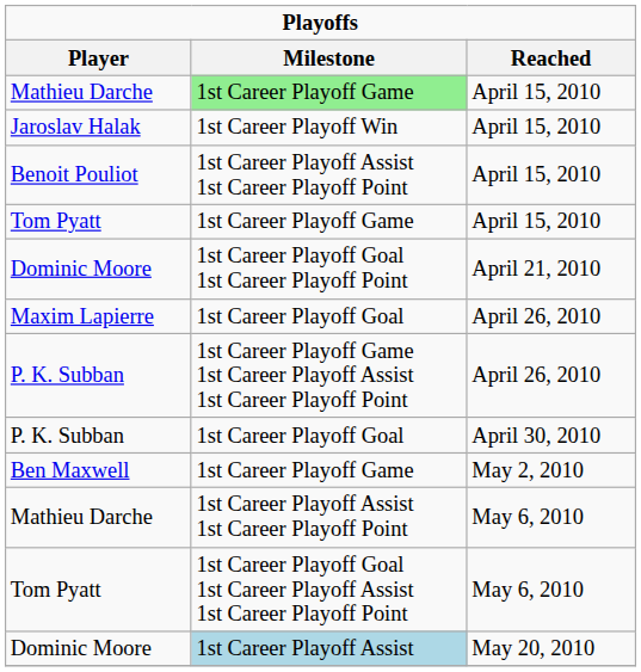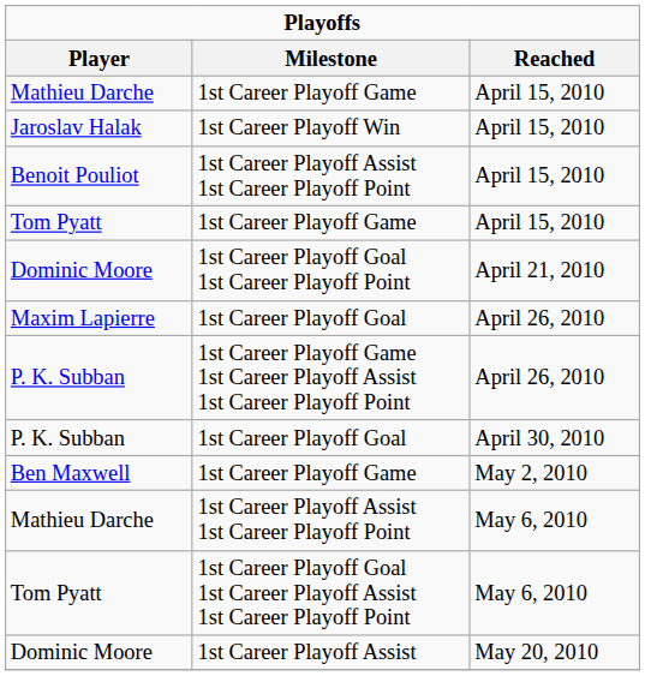row 3 | Milestone: lightgreen background -> no background
row 14 | Milestone: lightblue background -> no background
